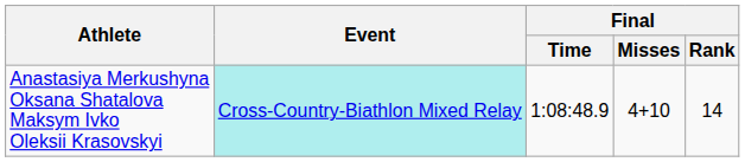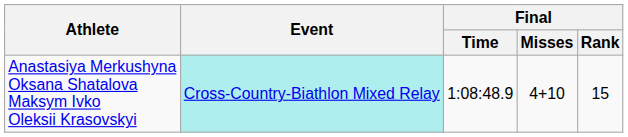row 3 | Final / Rank: 14 -> 15
